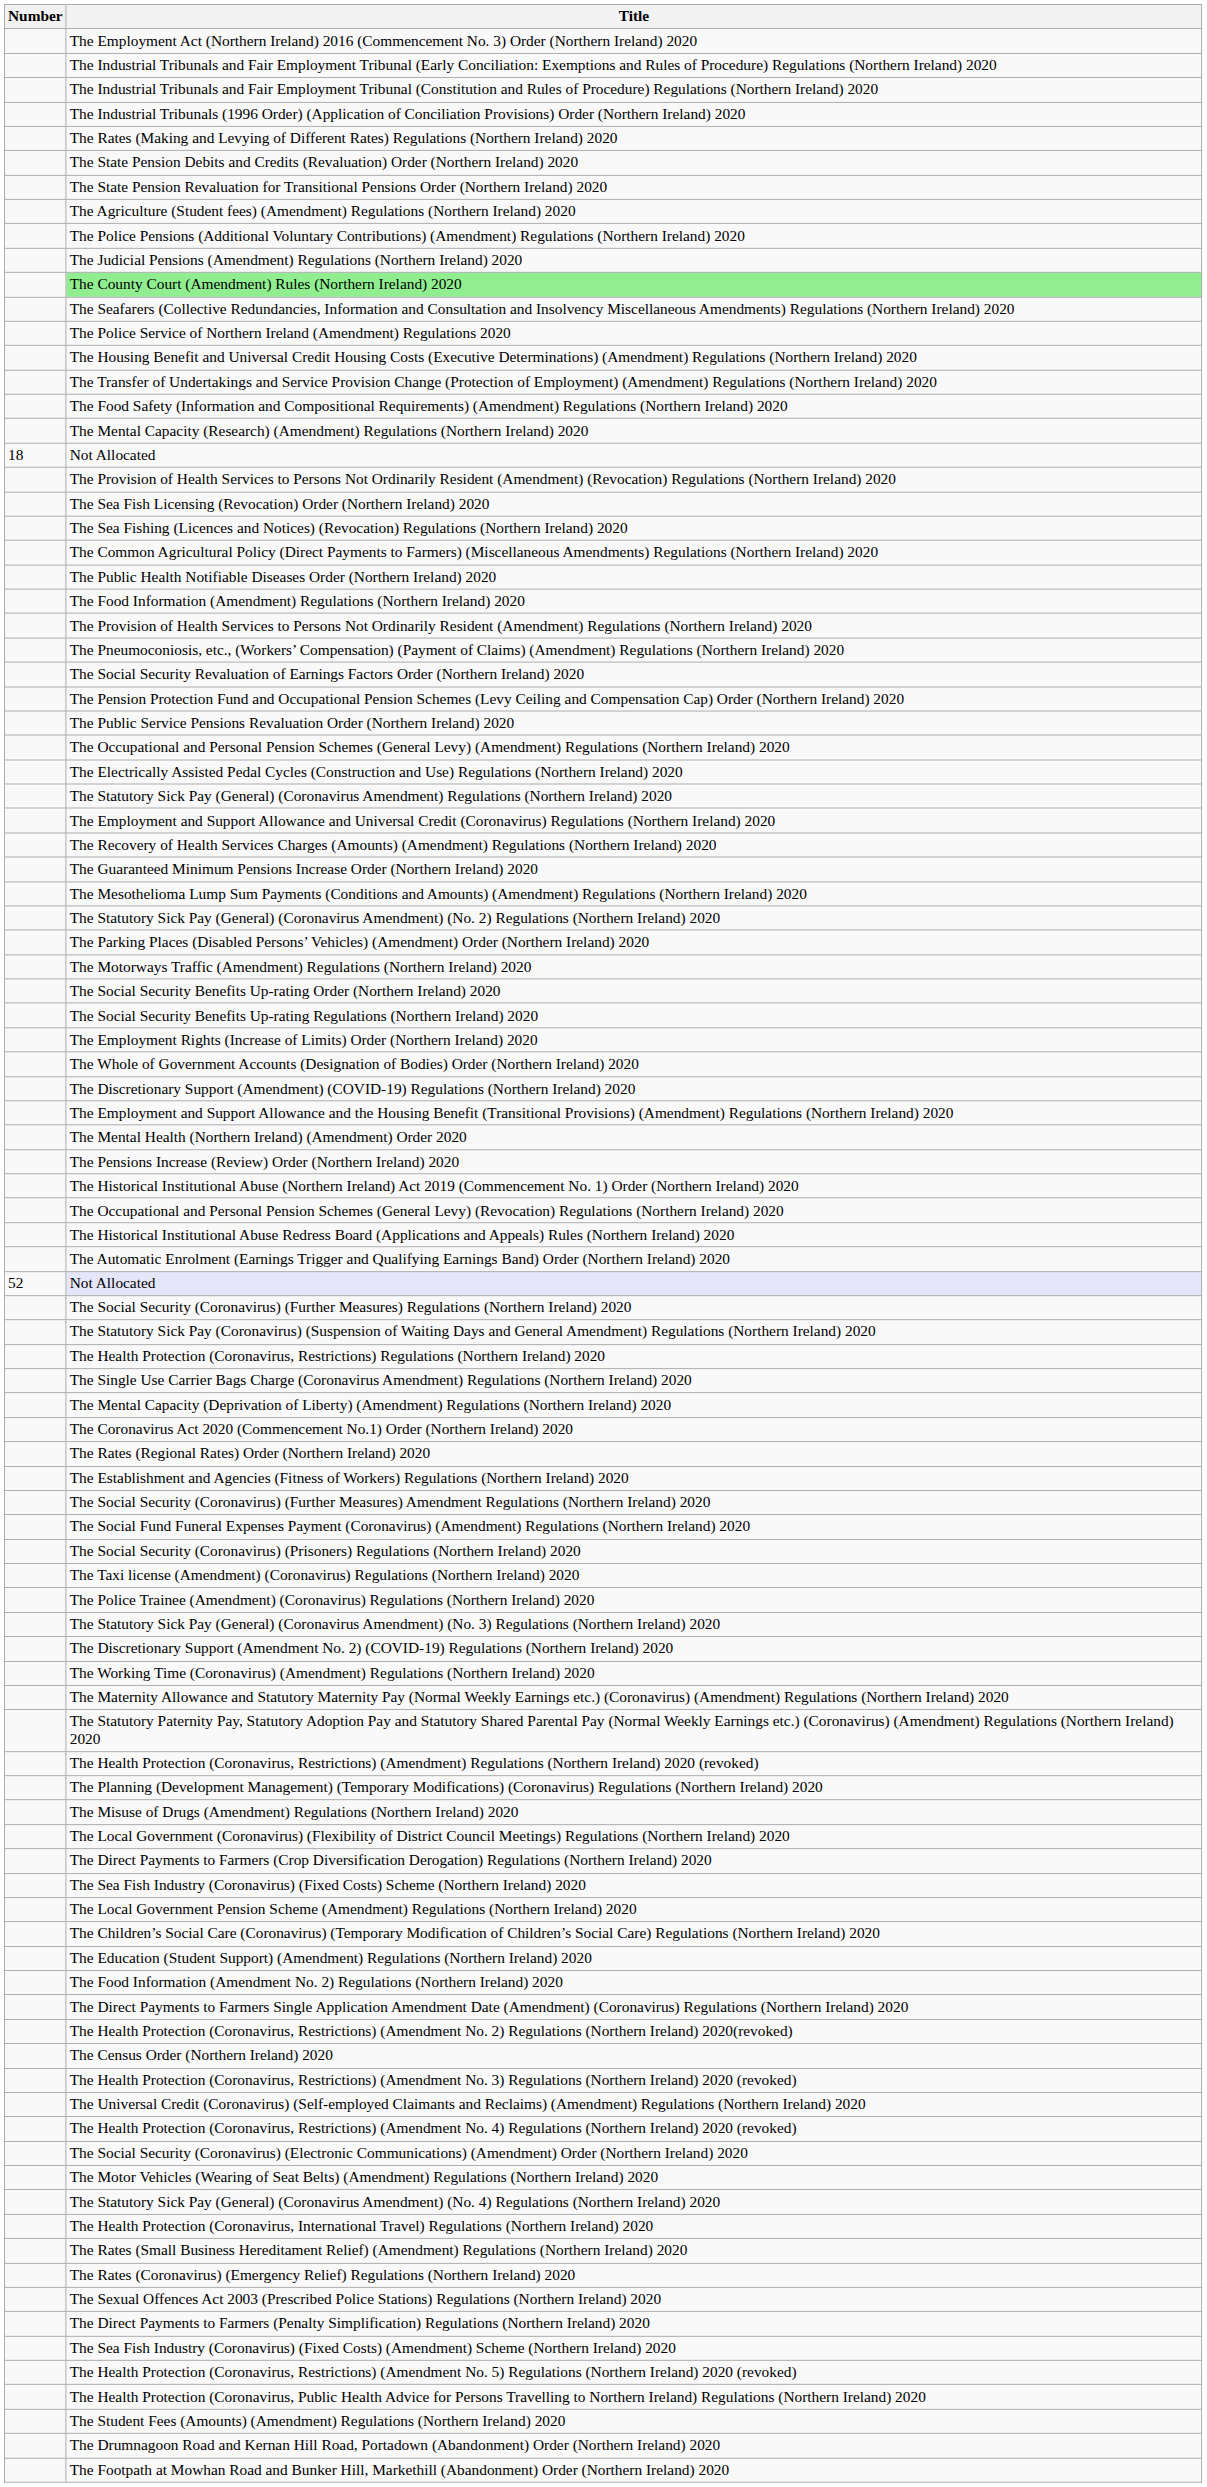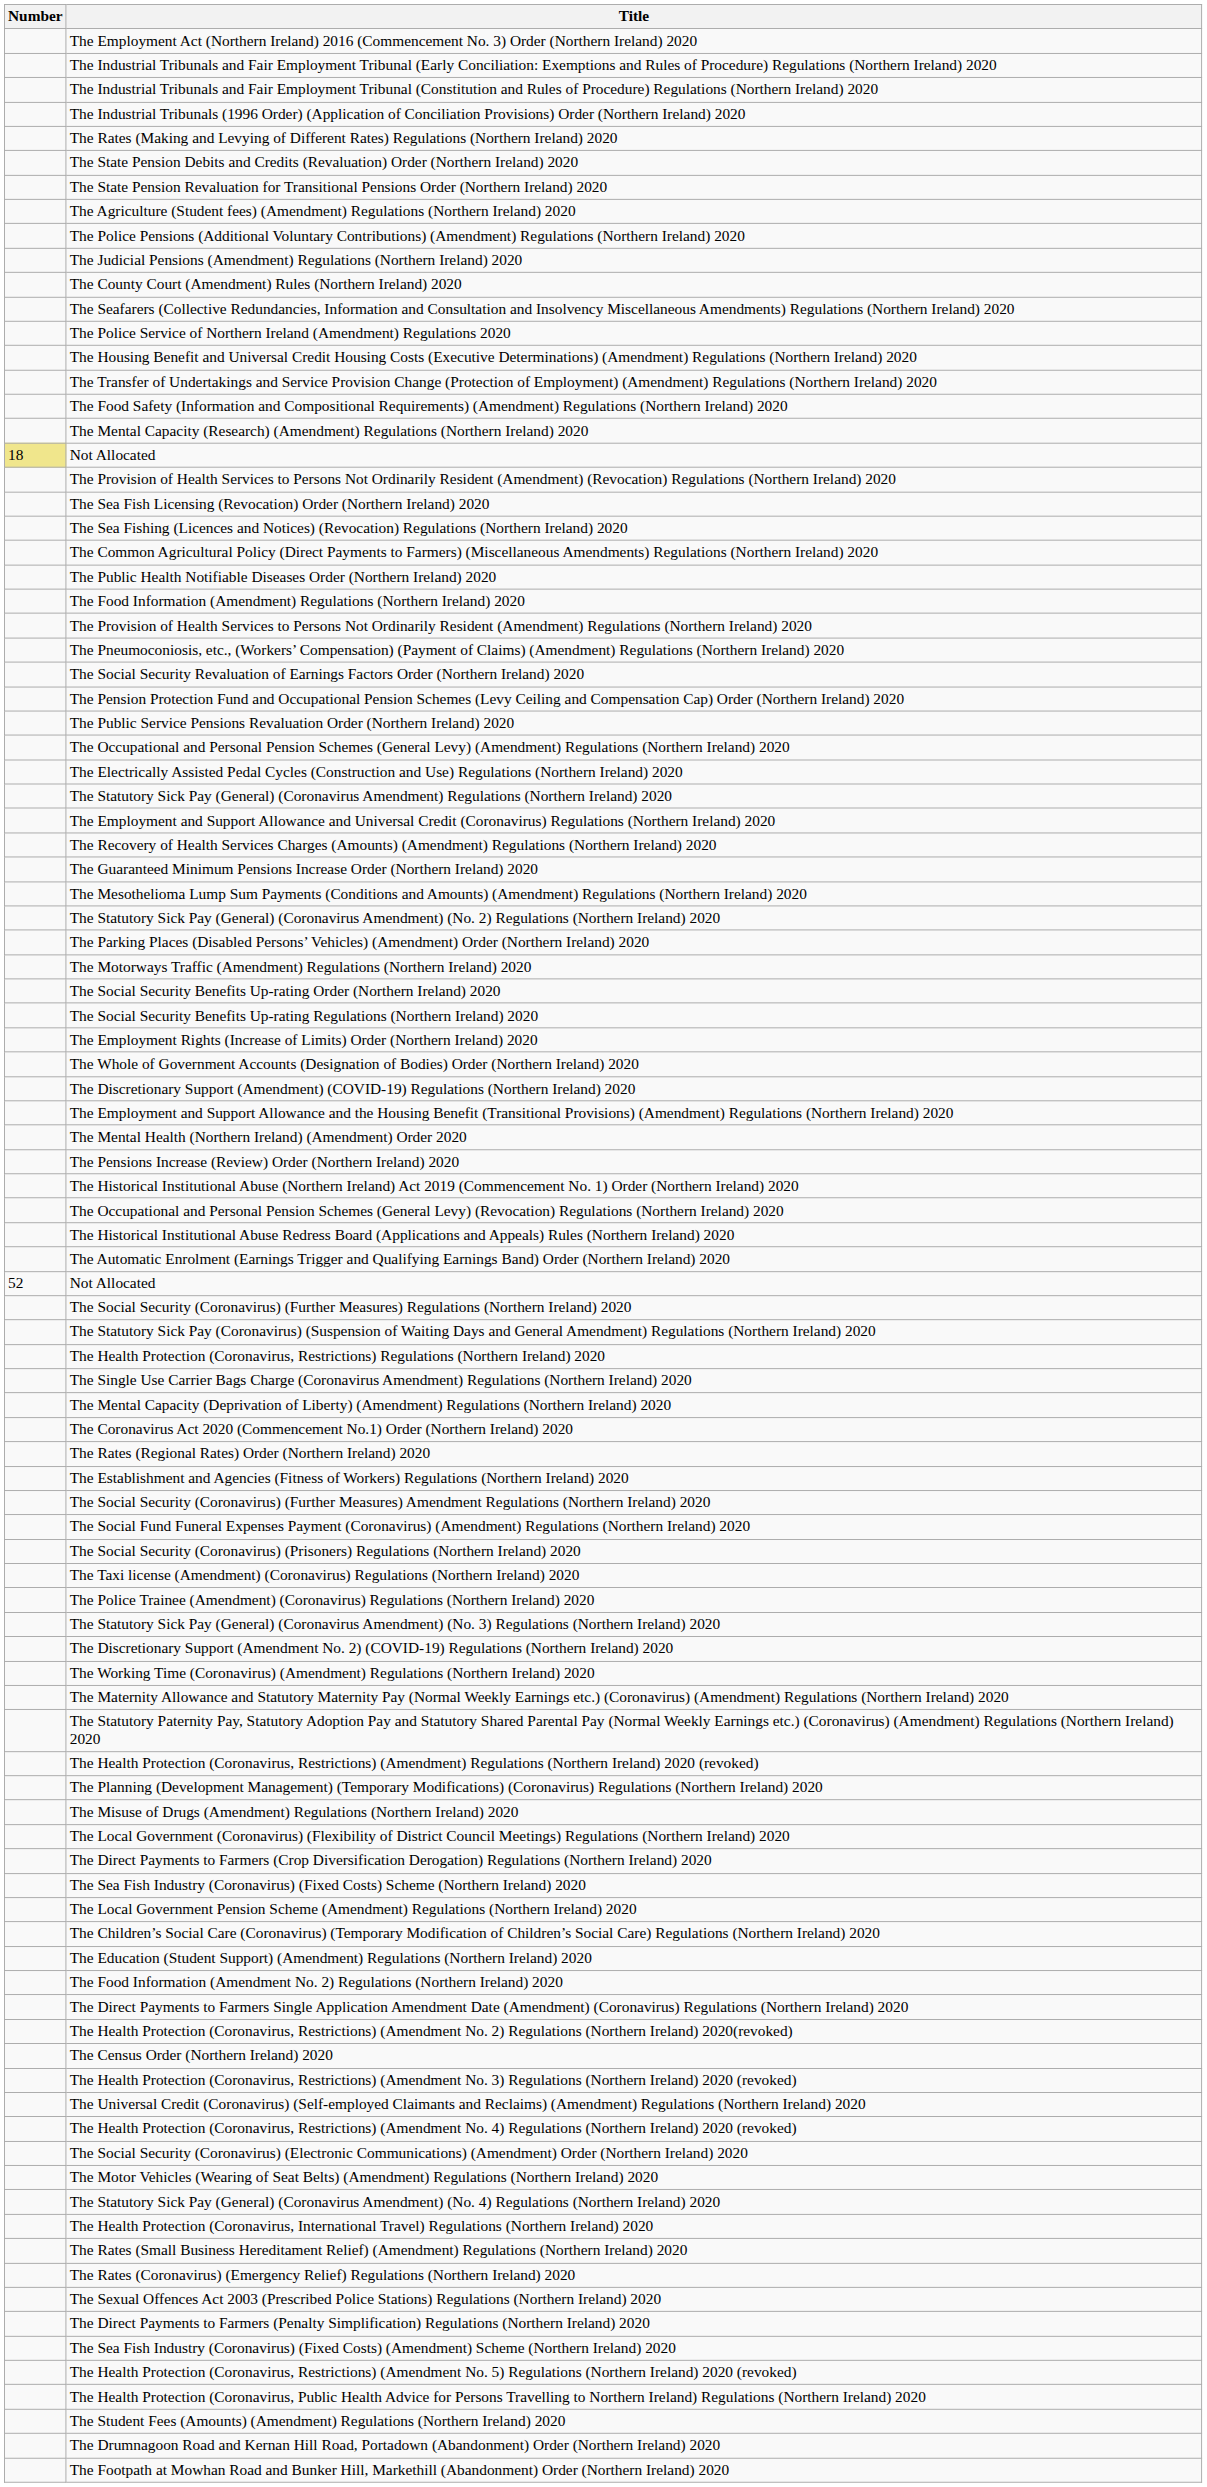row 12 | Title: lightgreen background -> no background
row 19 | Number: no background -> khaki background
row 53 | Title: lavender background -> no background
